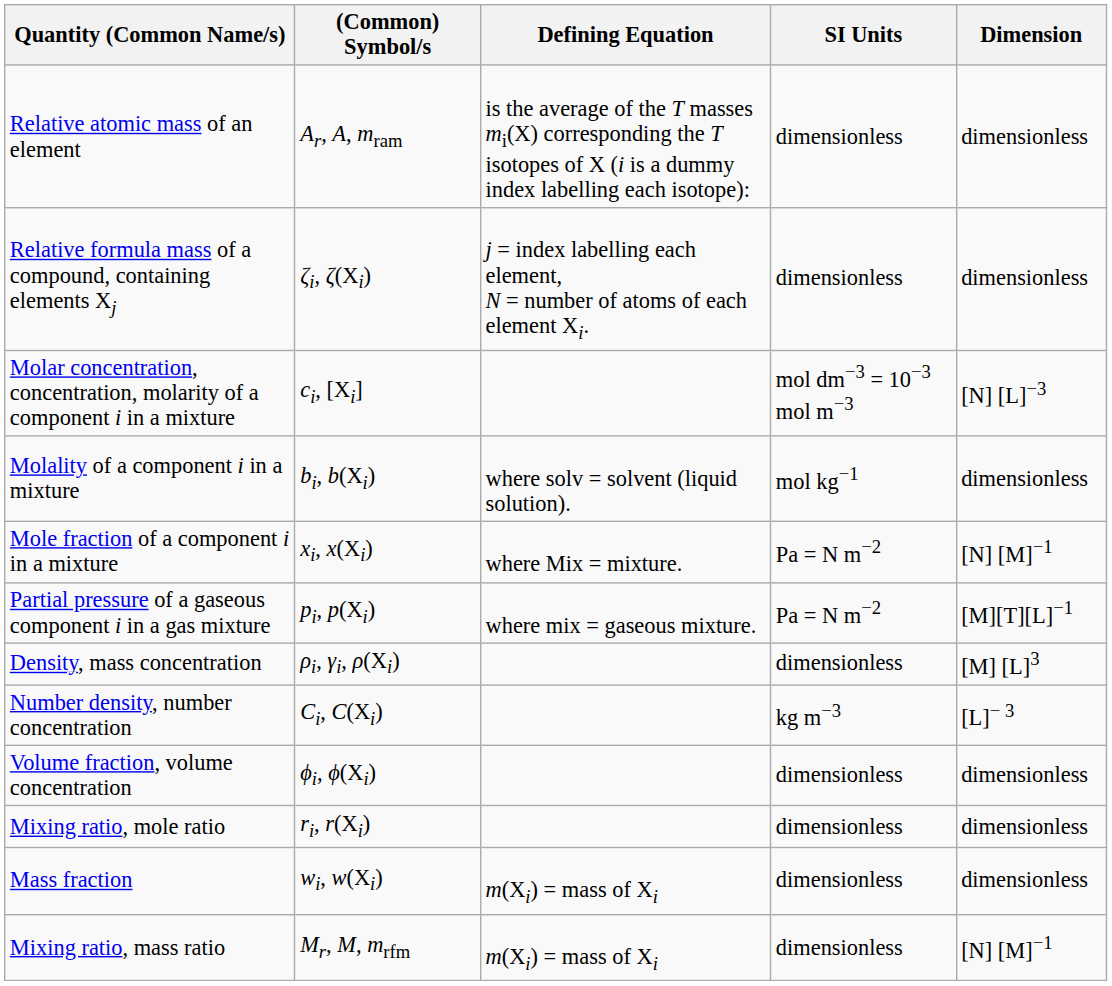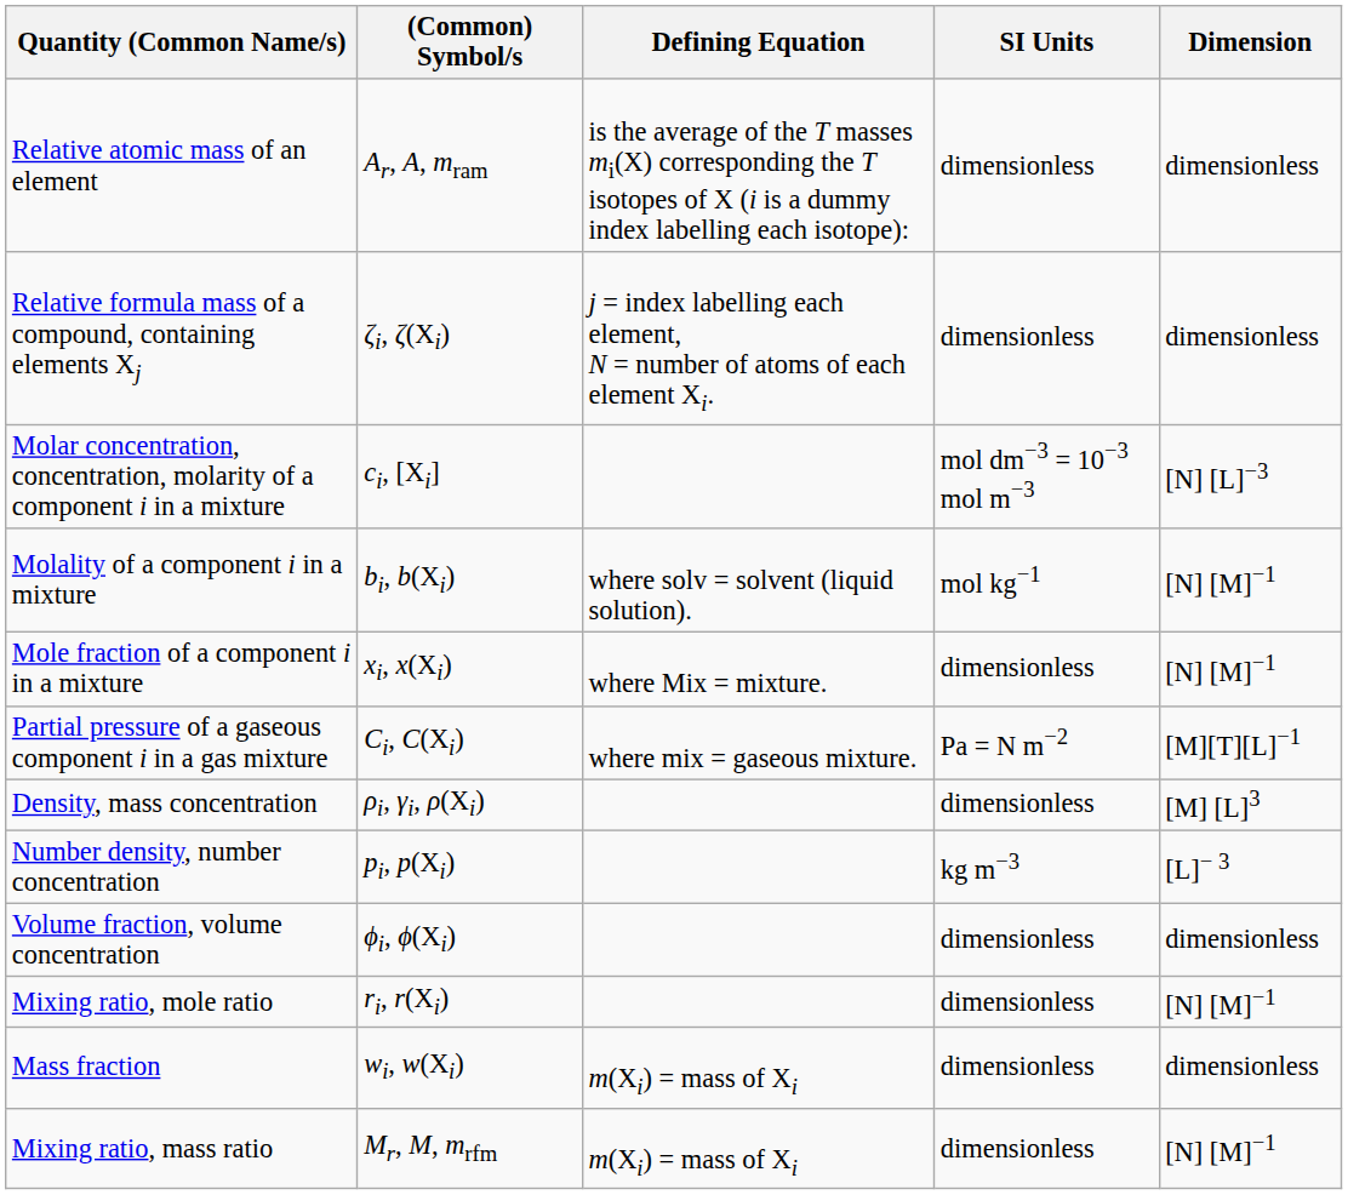Molality of a component i in a mixture | Dimension: dimensionless -> [N] [M]−1
Mole fraction of a component i in a mixture | SI Units: Pa = N m−2 -> dimensionless
Partial pressure of a gaseous component i in a gas mixture | (Common) Symbol/s: pi, p(Xi) -> Ci, C(Xi)
Number density, number concentration | (Common) Symbol/s: Ci, C(Xi) -> pi, p(Xi)
Mixing ratio, mole ratio | Dimension: dimensionless -> [N] [M]−1
